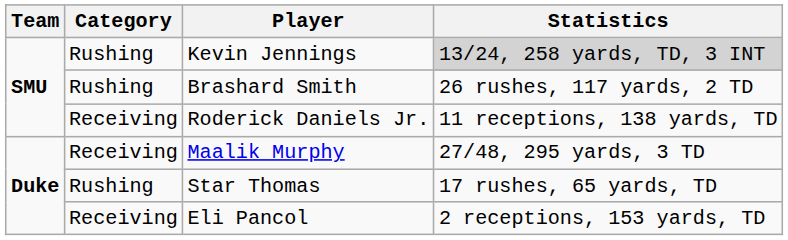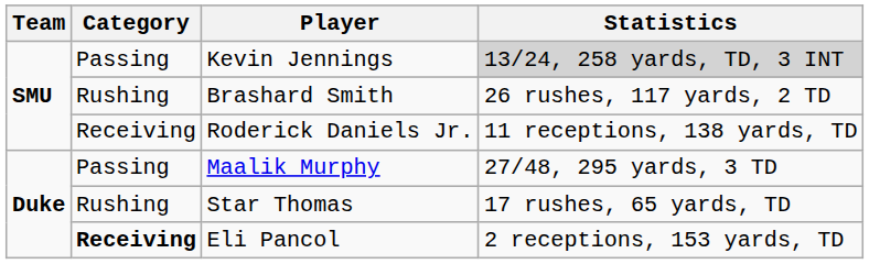Kevin Jennings | Category: Rushing -> Passing
Maalik Murphy | Category: Receiving -> Passing
Eli Pancol | Category: normal -> bold
